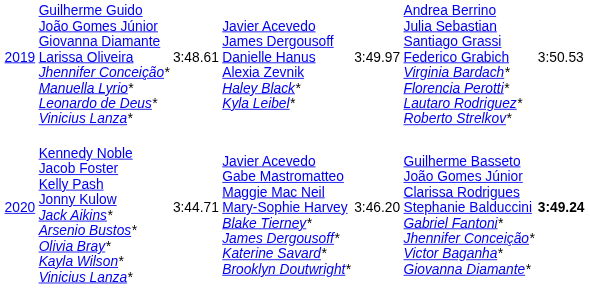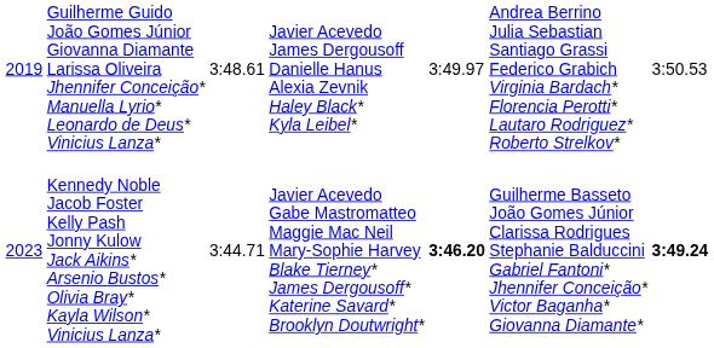row 2 | column 1: 2020 -> 2023
row 2 | column 5: normal -> bold
